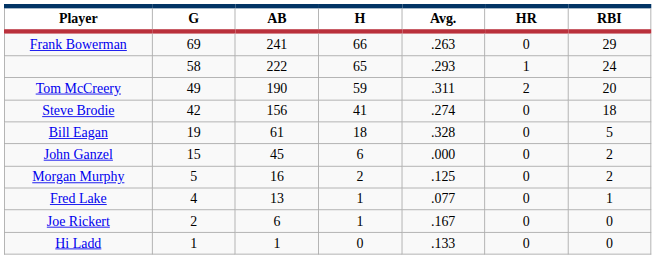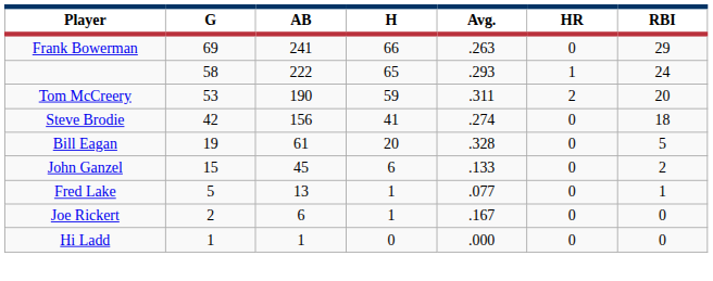Tom McCreery | G: 49 -> 53
Bill Eagan | H: 18 -> 20
John Ganzel | Avg.: .000 -> .133
- row: Morgan Murphy | 5 | 16 | 2 | .125 | 0 | 2
Fred Lake | G: 4 -> 5
Hi Ladd | Avg.: .133 -> .000
